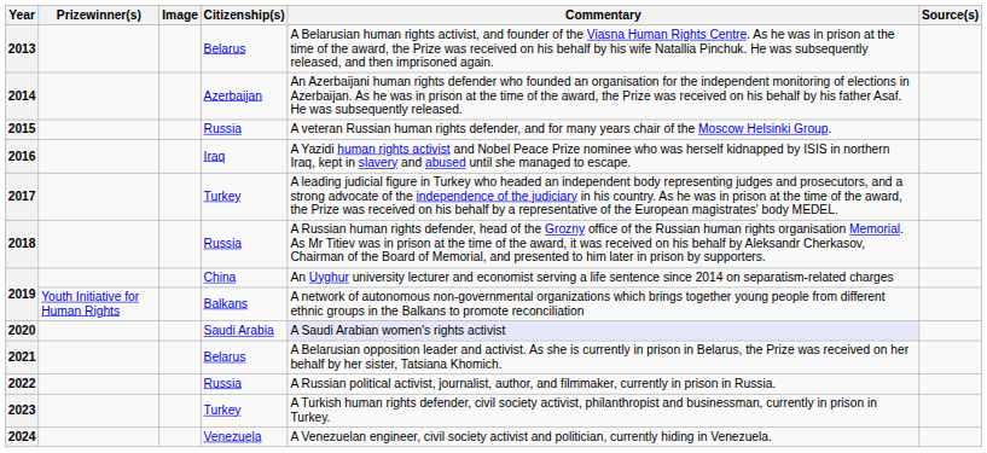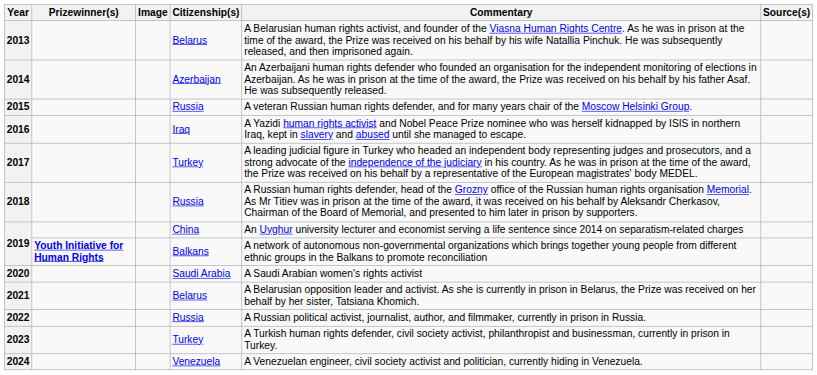2019 / Balkans | Prizewinner(s): normal -> bold
2020 | Commentary: lavender background -> no background
